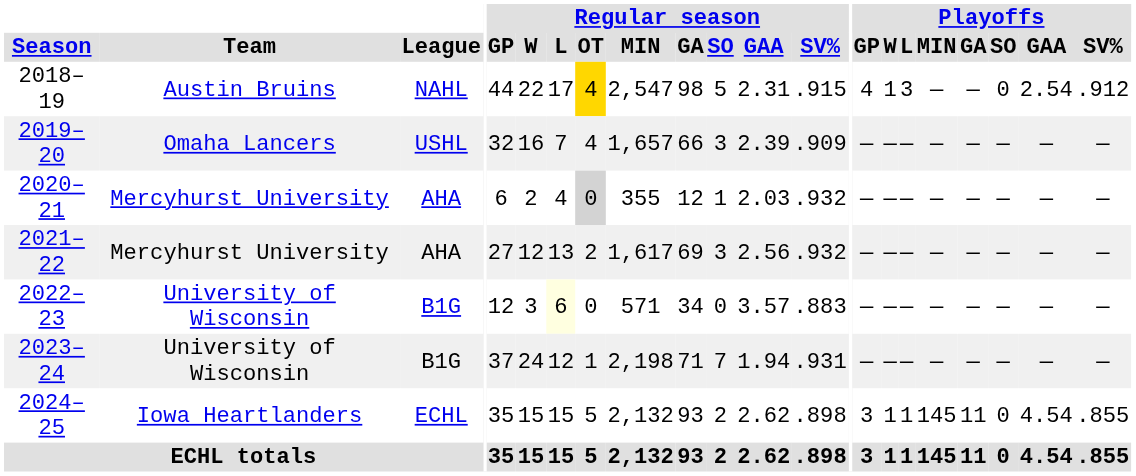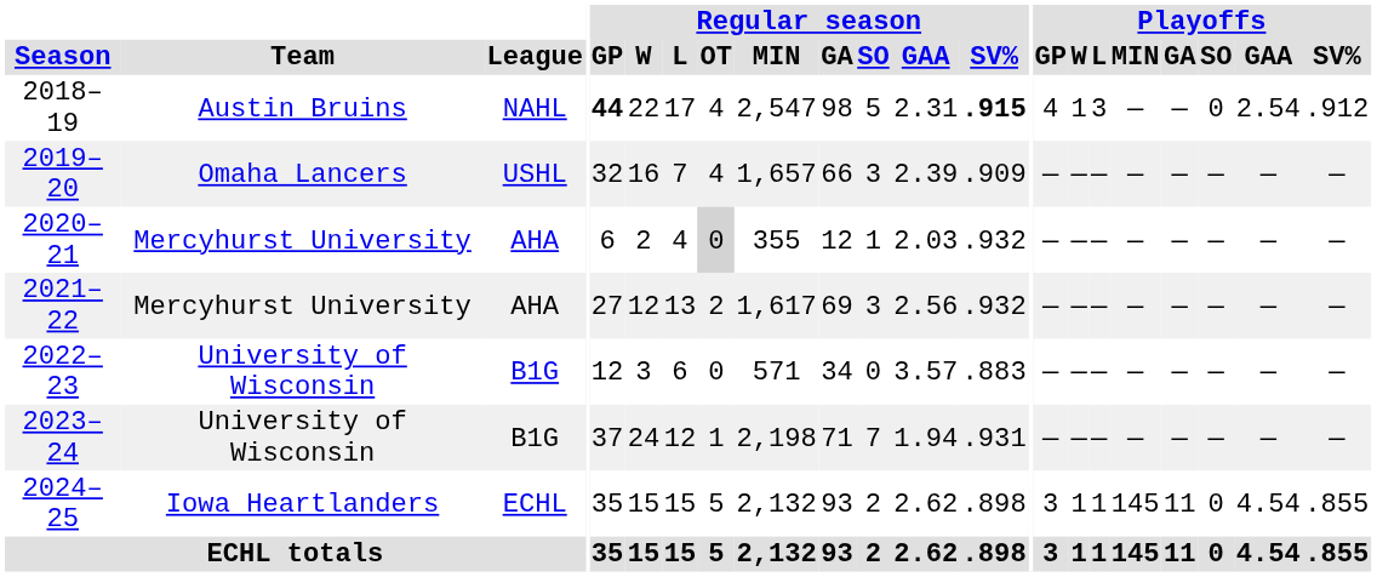2018–19 | Regular season / GP: normal -> bold
2018–19 | Regular season / OT: gold background -> no background
2018–19 | Regular season / SV%: normal -> bold
2022–23 | Regular season / L: lightyellow background -> no background
